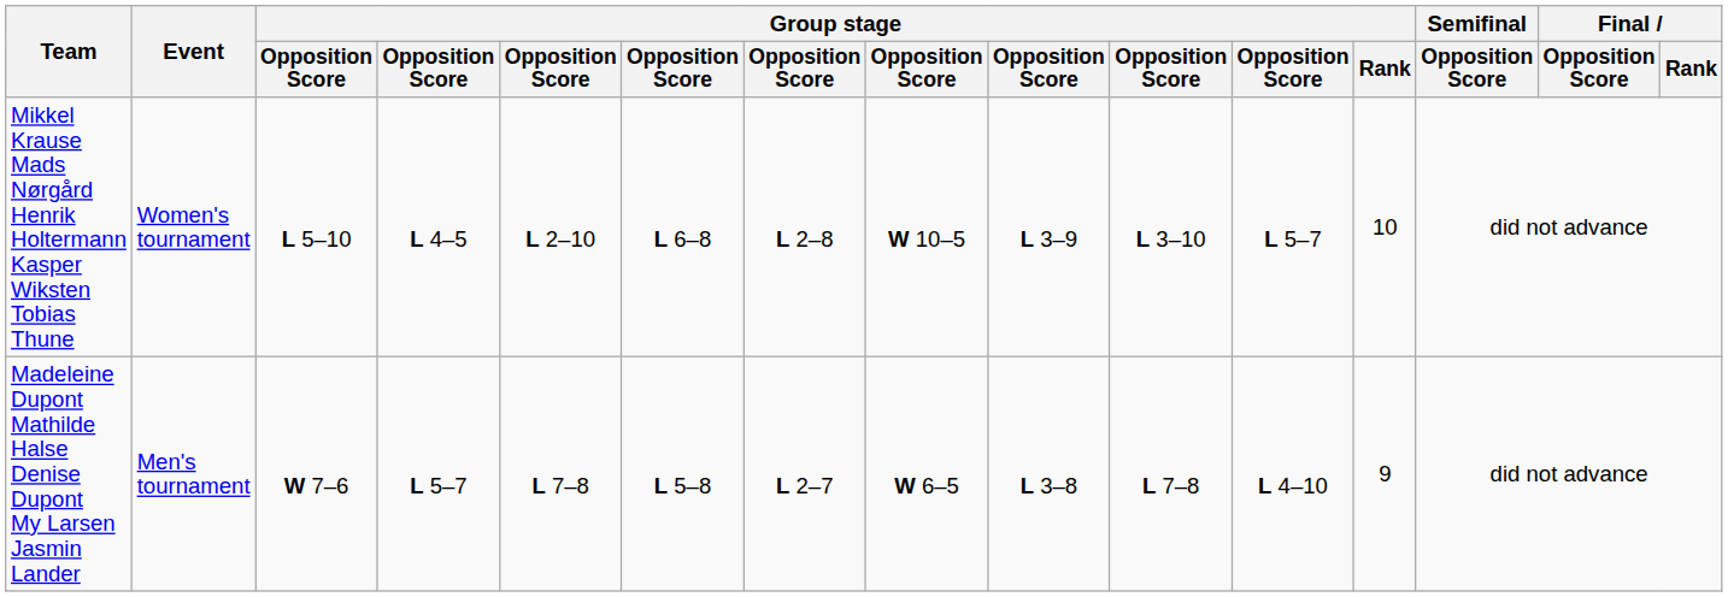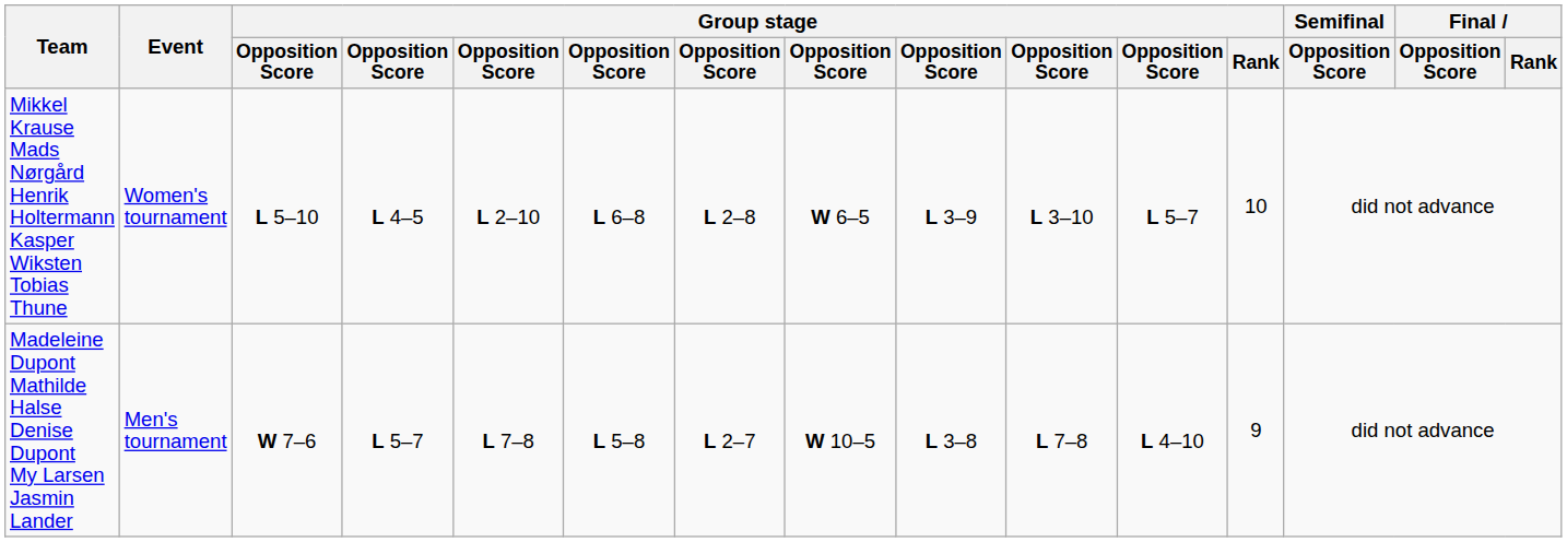row 3 | column 8: W 10–5 -> W 6–5
row 4 | column 8: W 6–5 -> W 10–5
